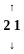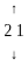row 2 | column 1: bold -> normal
